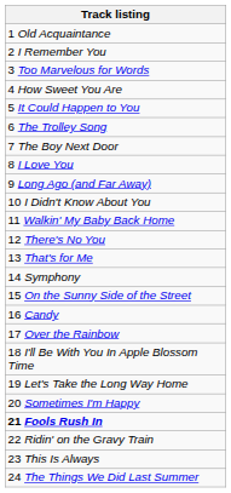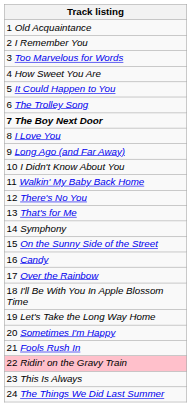row 8 | column 1: normal -> bold
row 22 | column 1: bold -> normal
row 23 | column 1: no background -> pink background
